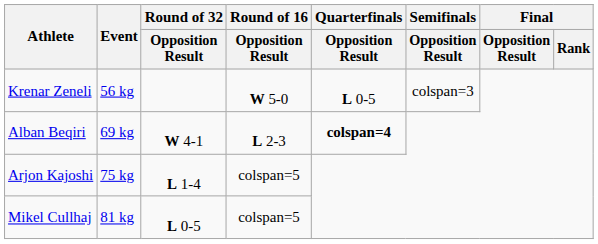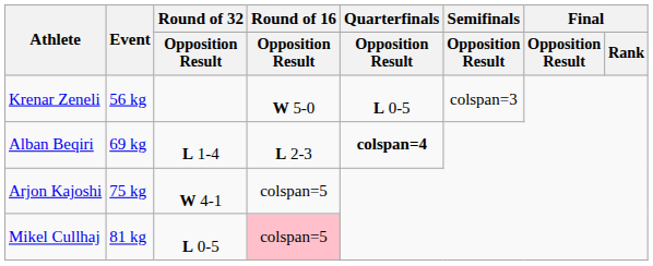Alban Beqiri | Round of 32 / Opposition Result: W 4-1 -> L 1-4
Arjon Kajoshi | Round of 32 / Opposition Result: L 1-4 -> W 4-1
Mikel Cullhaj | Round of 16 / Opposition Result: no background -> pink background
